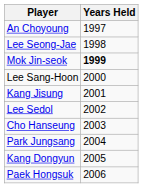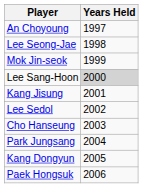Mok Jin-seok | Years Held: bold -> normal
Lee Sang-Hoon | Years Held: no background -> lightgrey background
